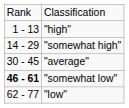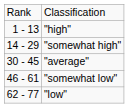"somewhat low" | column 1: bold -> normal
